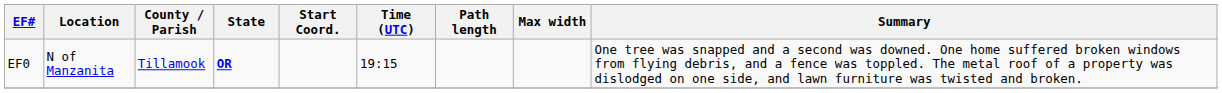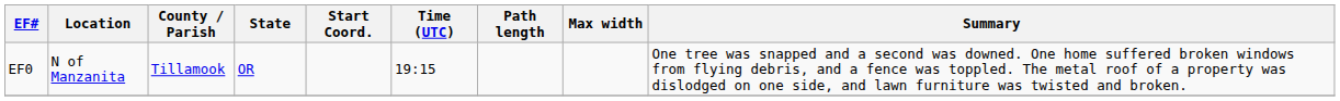EF0 | State: bold -> normal
